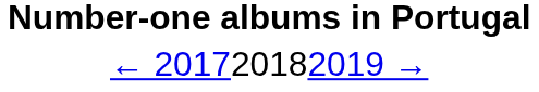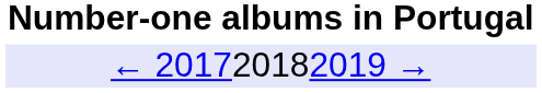row 2 | column 1: no background -> lavender background
